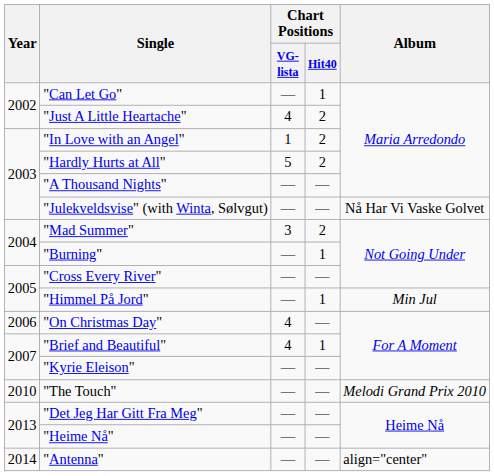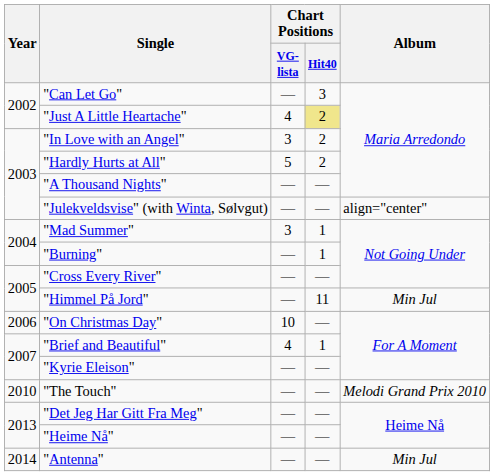"Can Let Go" | Chart Positions / Hit40: 1 -> 3
"Just A Little Heartache" | Chart Positions / Hit40: no background -> khaki background
"In Love with an Angel" | Chart Positions / VG-lista: 1 -> 3
"Julekveldsvise" (with Winta, Sølvgut) | Album: Nå Har Vi Vaske Golvet -> align="center"
"Mad Summer" | Chart Positions / Hit40: 2 -> 1
"Himmel På Jord" | Chart Positions / Hit40: 1 -> 11
"On Christmas Day" | Chart Positions / VG-lista: 4 -> 10
"Antenna" | Album: align="center" -> Min Jul
